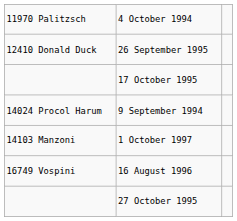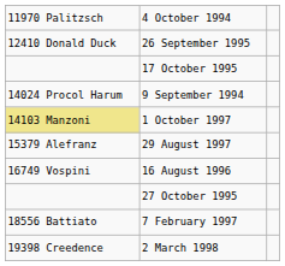1 October 1997 | column 1: no background -> khaki background
+ row: 15379 Alefranz | 29 August 1997
+ row: 18556 Battiato | 7 February 1997
+ row: 19398 Creedence | 2 March 1998
